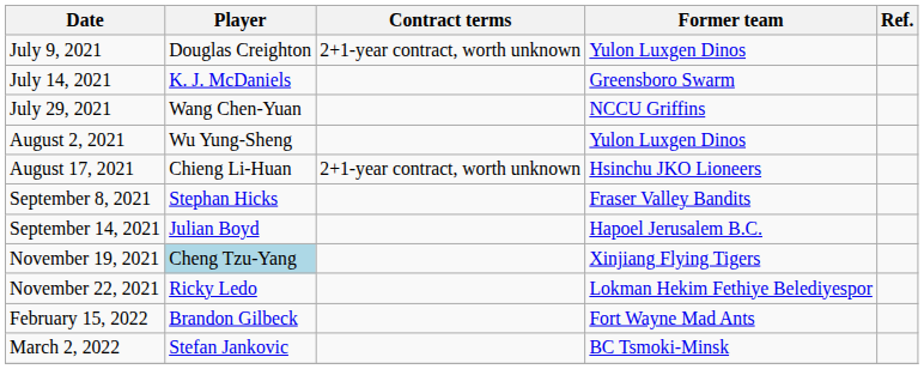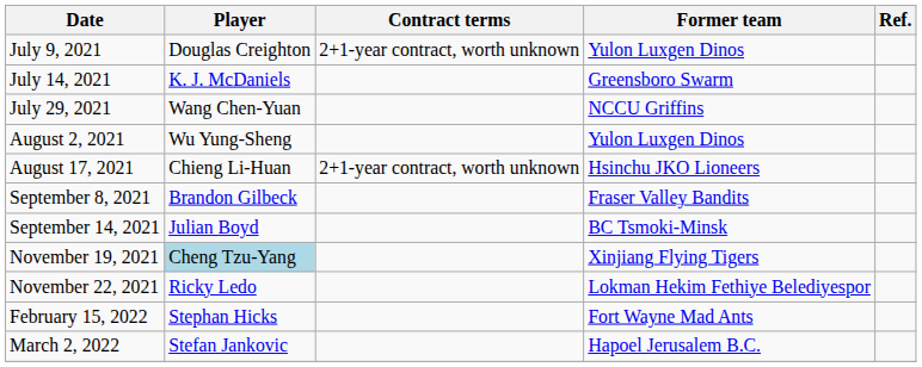September 8, 2021 | Player: Stephan Hicks -> Brandon Gilbeck
September 14, 2021 | Former team: Hapoel Jerusalem B.C. -> BC Tsmoki-Minsk
February 15, 2022 | Player: Brandon Gilbeck -> Stephan Hicks
March 2, 2022 | Former team: BC Tsmoki-Minsk -> Hapoel Jerusalem B.C.
